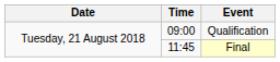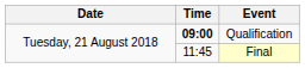Qualification | Time: normal -> bold
